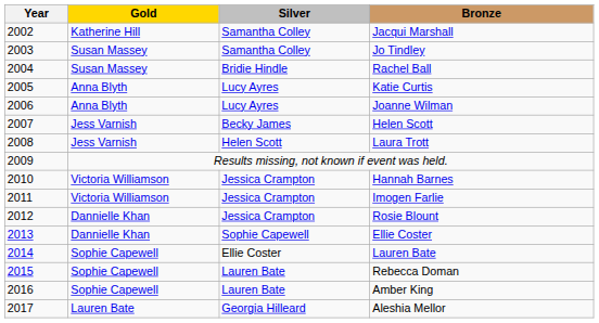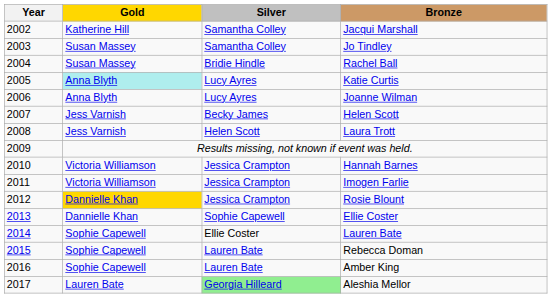Katie Curtis | Gold: no background -> paleturquoise background
Rosie Blount | Gold: no background -> gold background
Aleshia Mellor | Silver: no background -> lightgreen background
